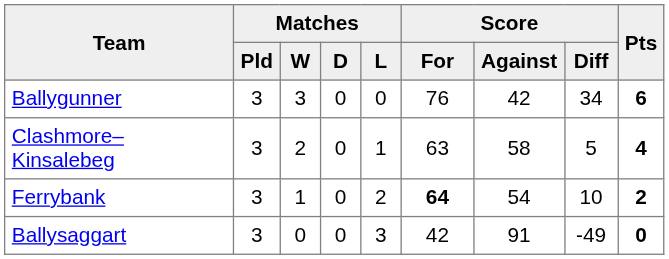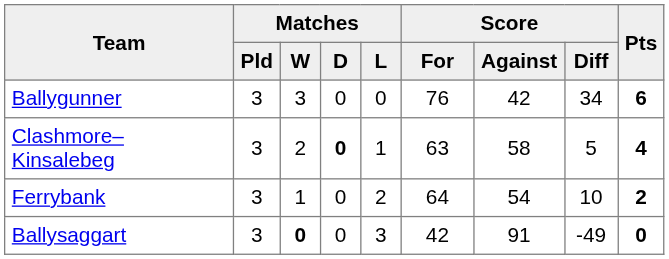Clashmore–Kinsalebeg | Matches / D: normal -> bold
Ferrybank | Score / For: bold -> normal
Ballysaggart | Matches / W: normal -> bold
